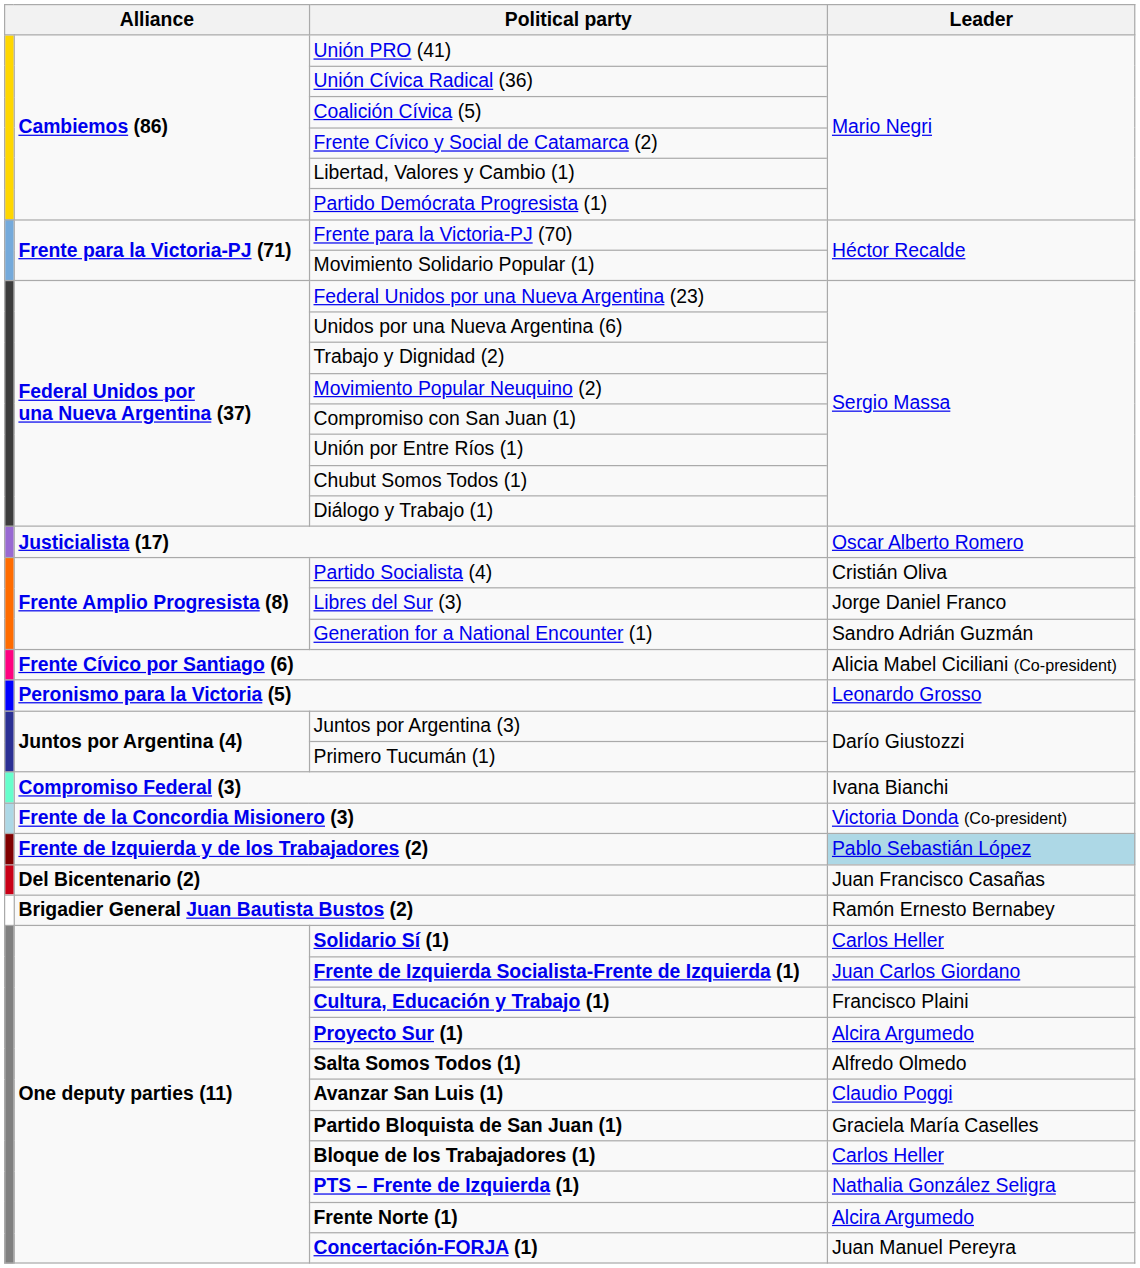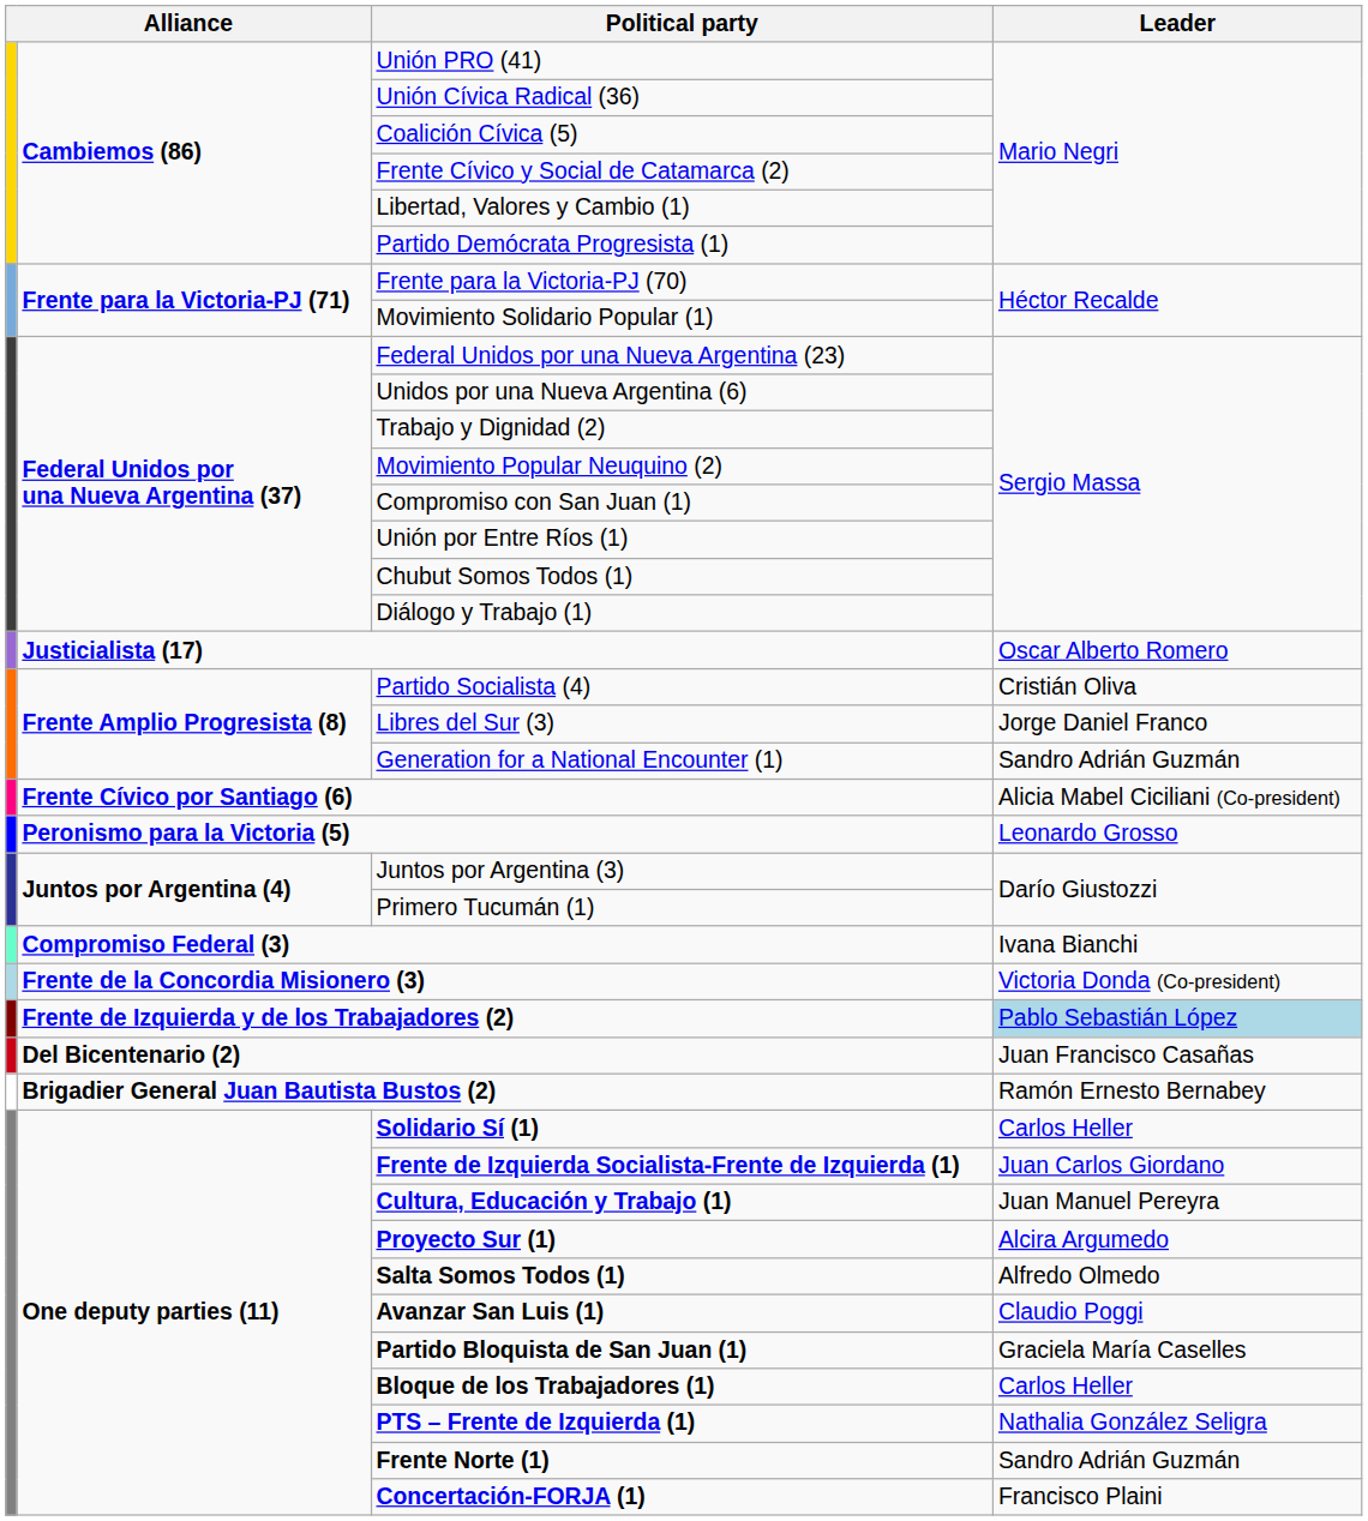Cultura, Educación y Trabajo (1) | Leader: Francisco Plaini -> Juan Manuel Pereyra
Frente Norte (1) | Leader: Alcira Argumedo -> Sandro Adrián Guzmán
Concertación-FORJA (1) | Leader: Juan Manuel Pereyra -> Francisco Plaini
